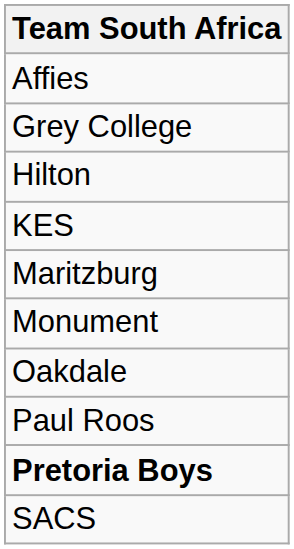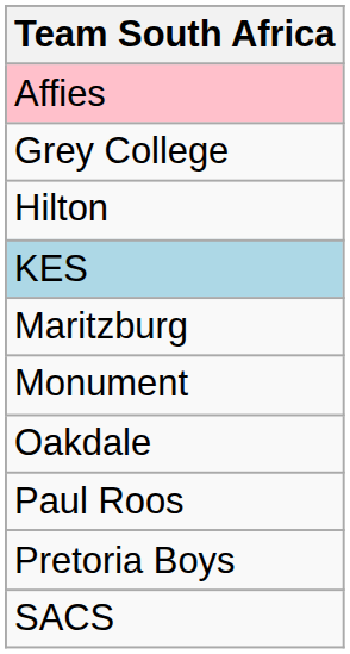row 2 | column 1: no background -> pink background
row 5 | column 1: no background -> lightblue background
row 10 | column 1: bold -> normal
